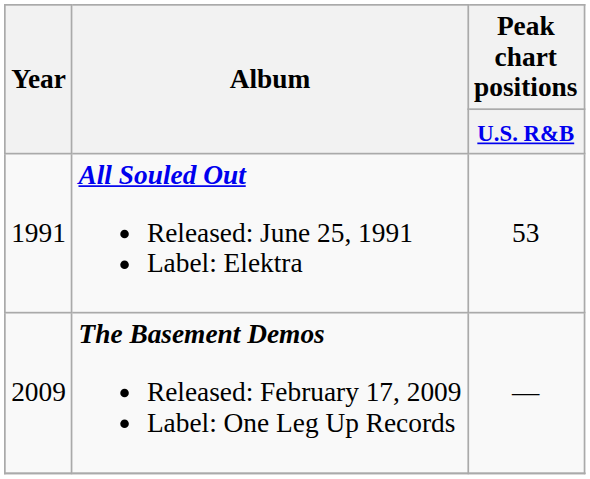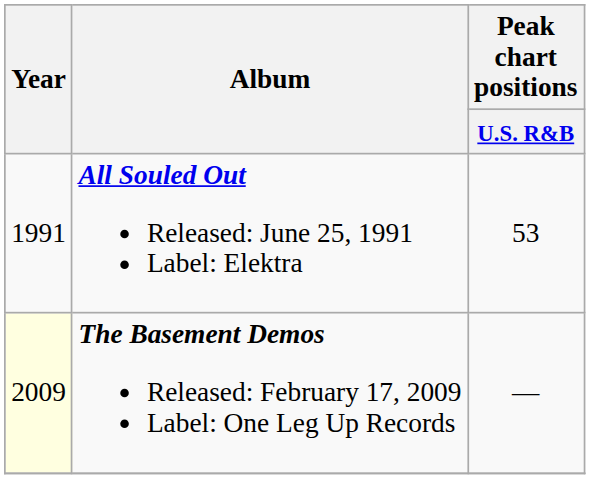row 4 | Year: no background -> lightyellow background
